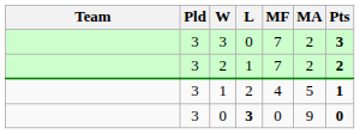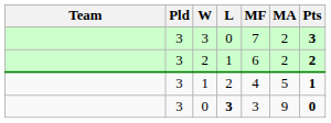row 3 | MF: 7 -> 6
row 5 | MF: 0 -> 3
